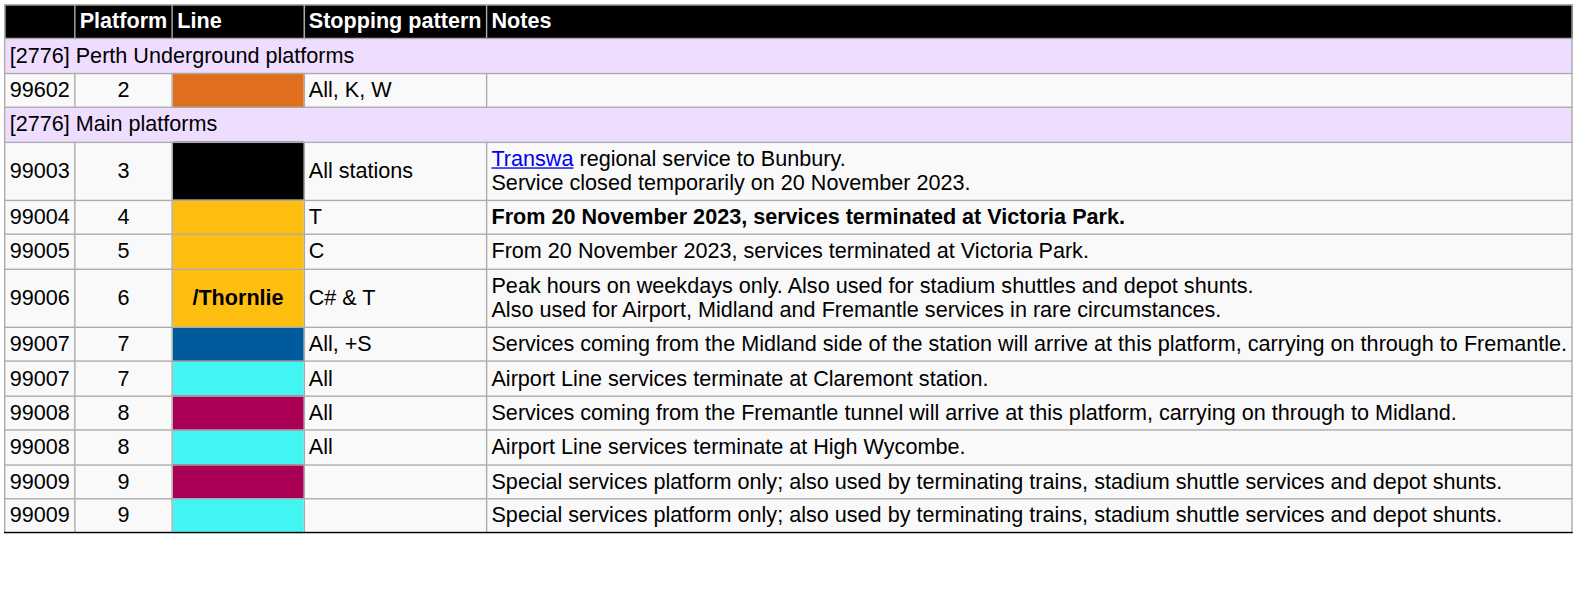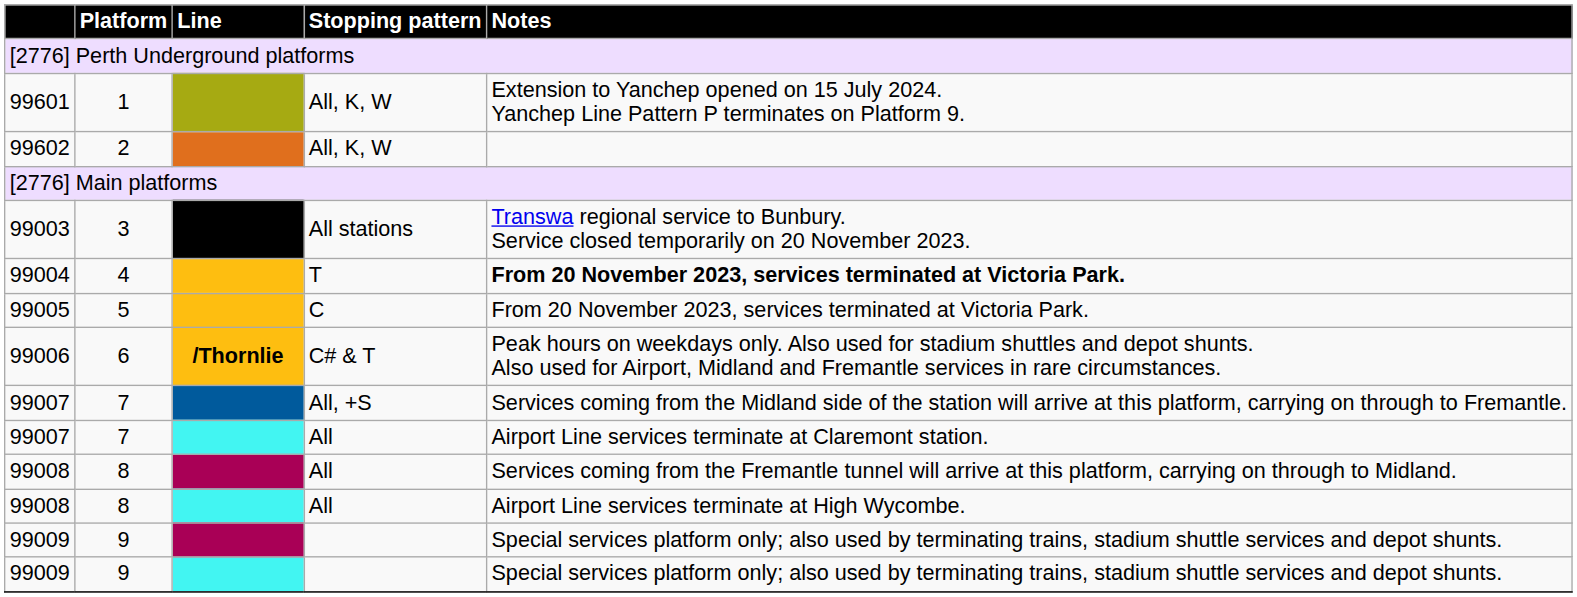+ row: 99601 | 1 | All, K, W | Extension to Yanchep opened on 15 July 2024. Yanchep Line Pattern P terminates on Platform 9.
